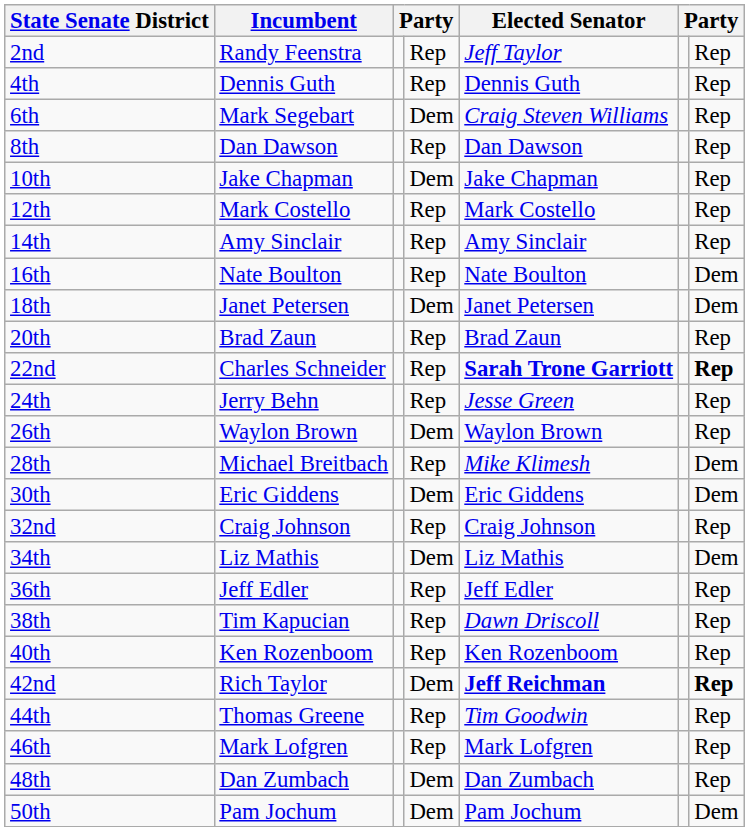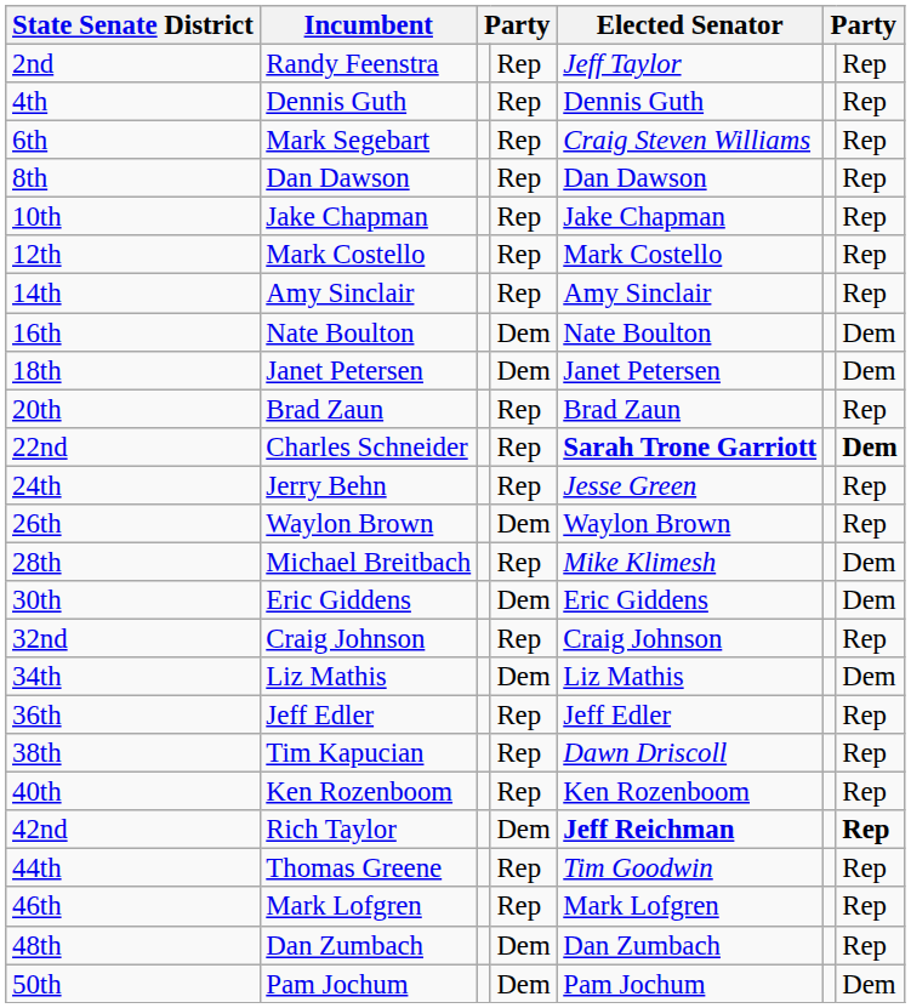6th | column 4: Dem -> Rep
10th | column 4: Dem -> Rep
16th | column 4: Rep -> Dem
22nd | column 7: Rep -> Dem
